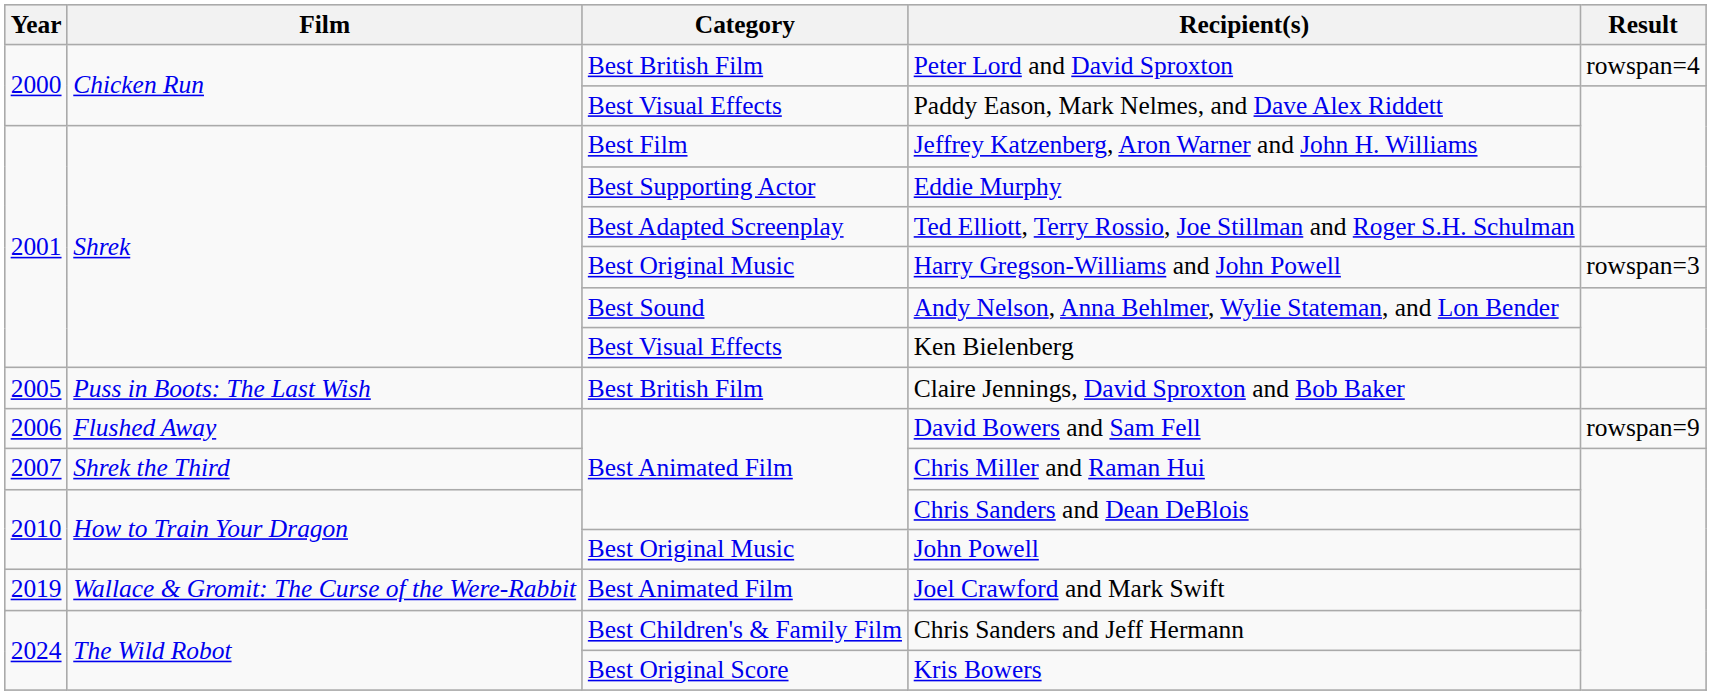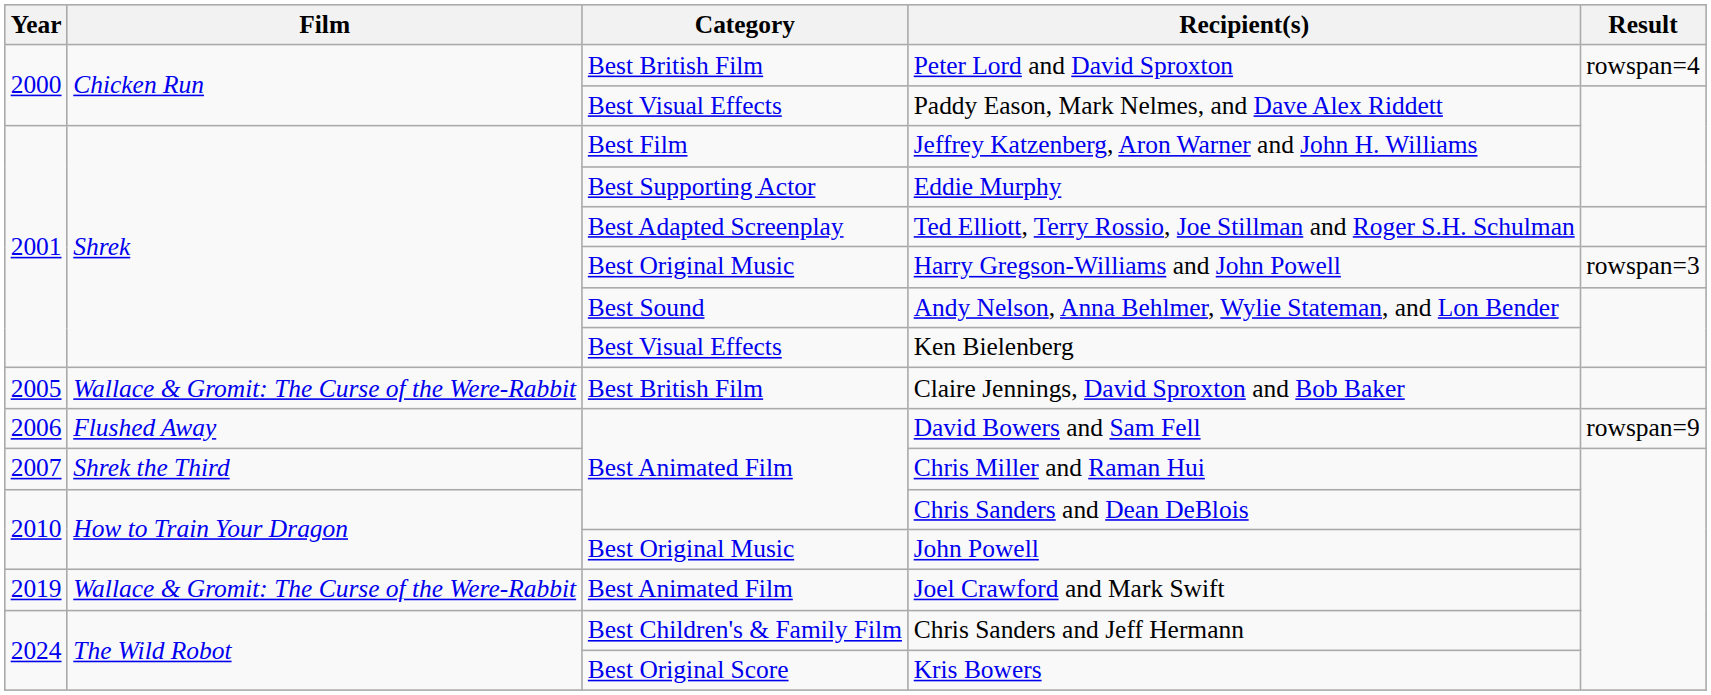Claire Jennings, David Sproxton and Bob Baker | Film: Puss in Boots: The Last Wish -> Wallace & Gromit: The Curse of the Were-Rabbit
